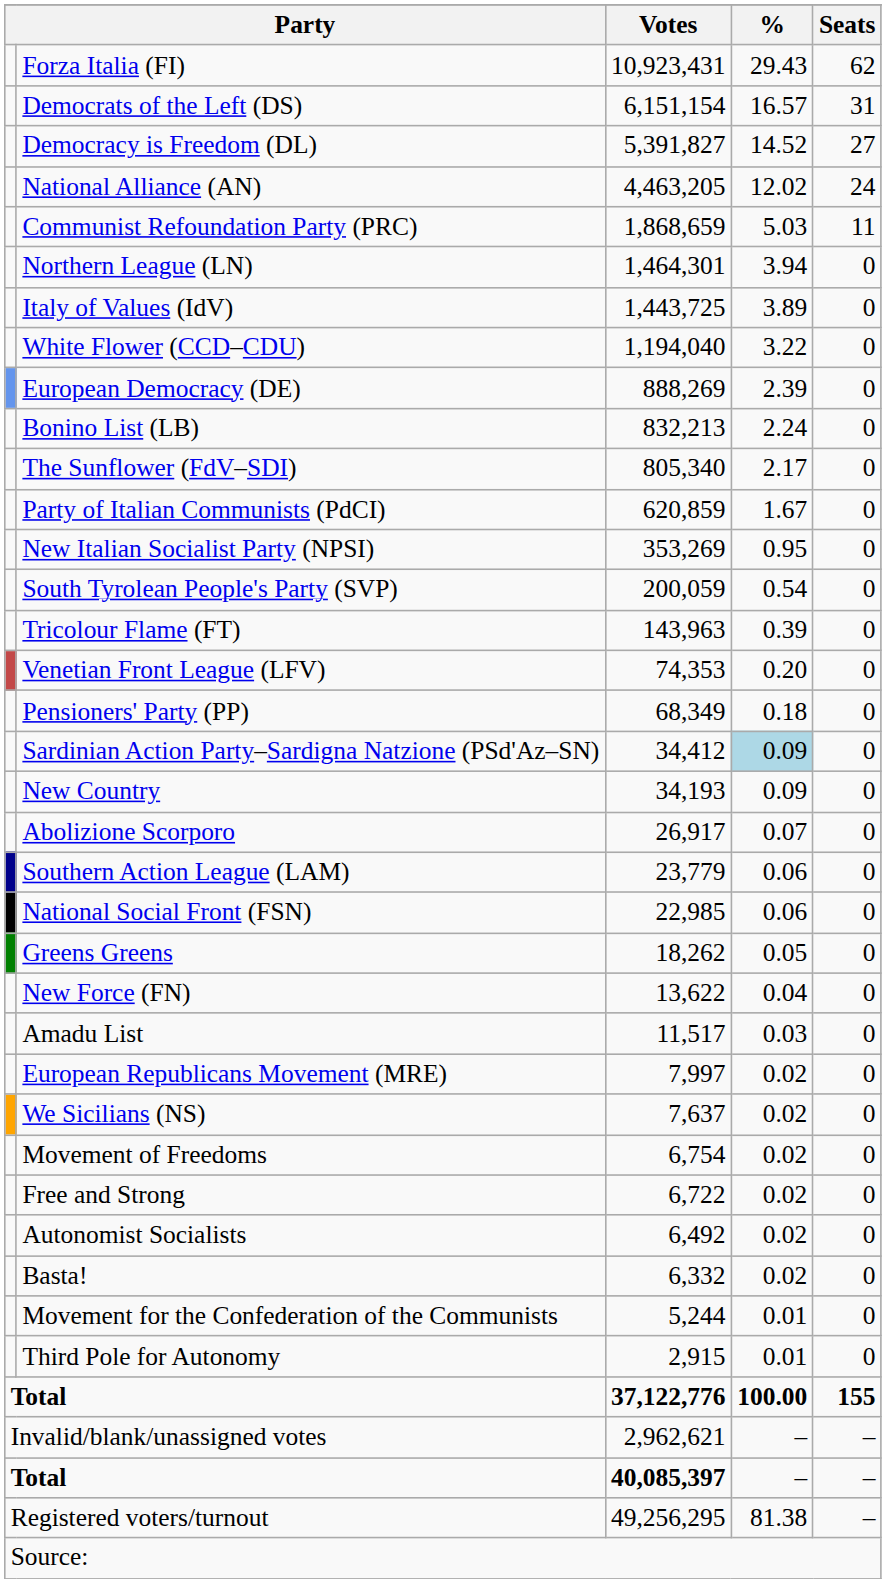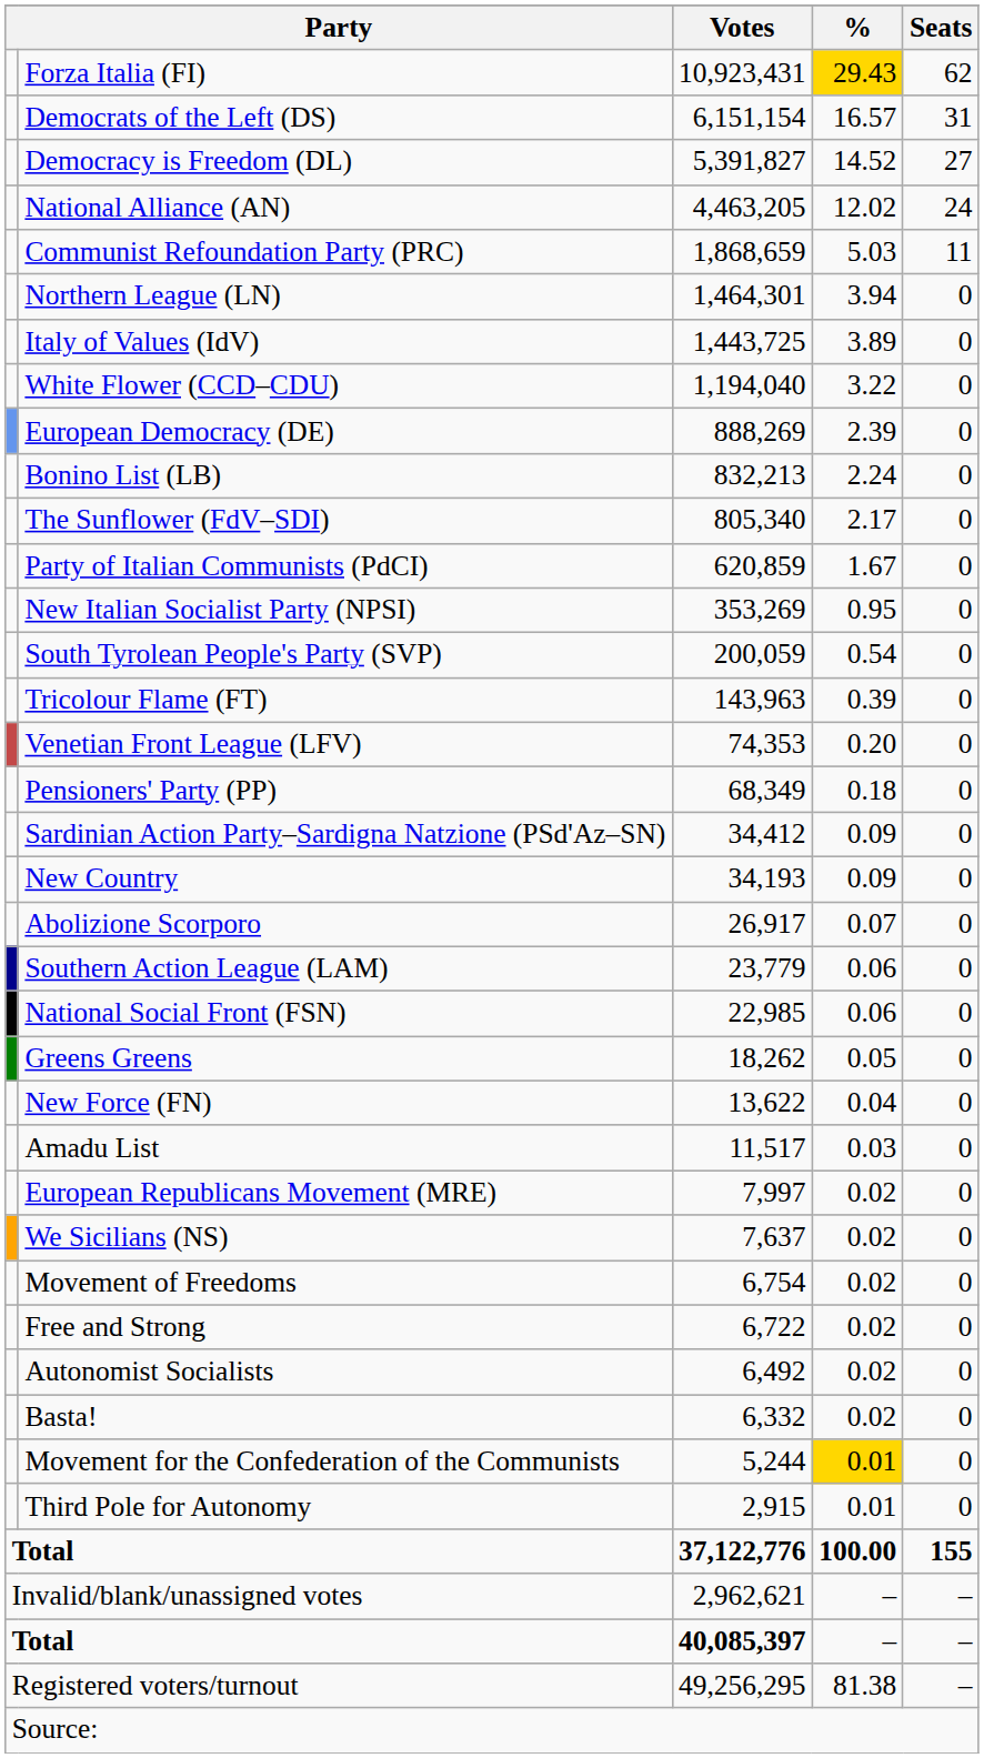Forza Italia (FI) | %: no background -> gold background
Sardinian Action Party–Sardigna Natzione (PSd'Az–SN) | %: lightblue background -> no background
Movement for the Confederation of the Communists | %: no background -> gold background
